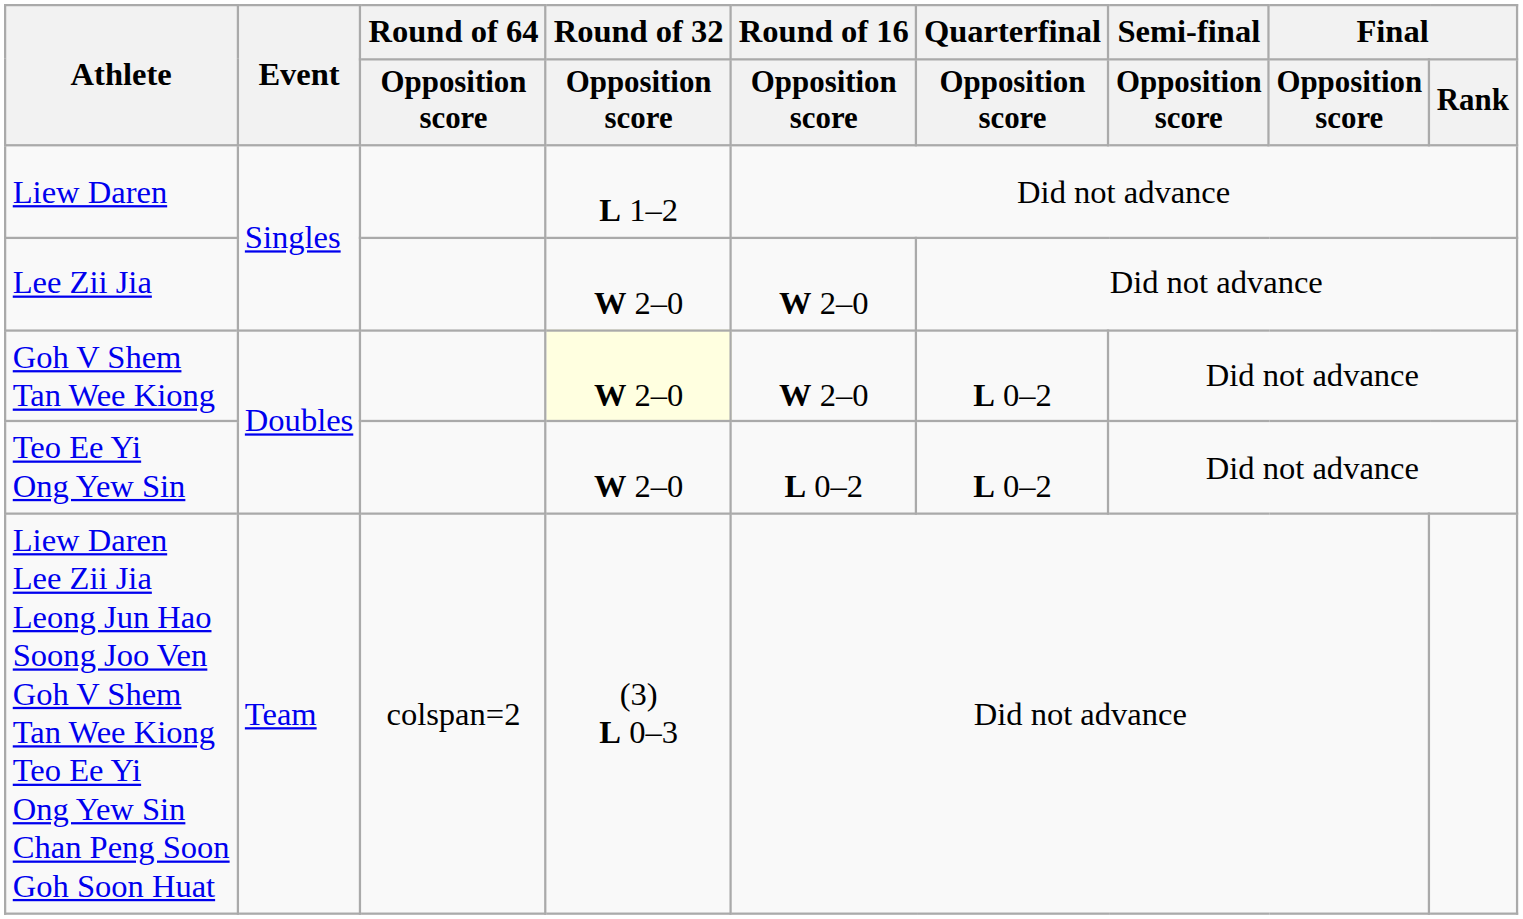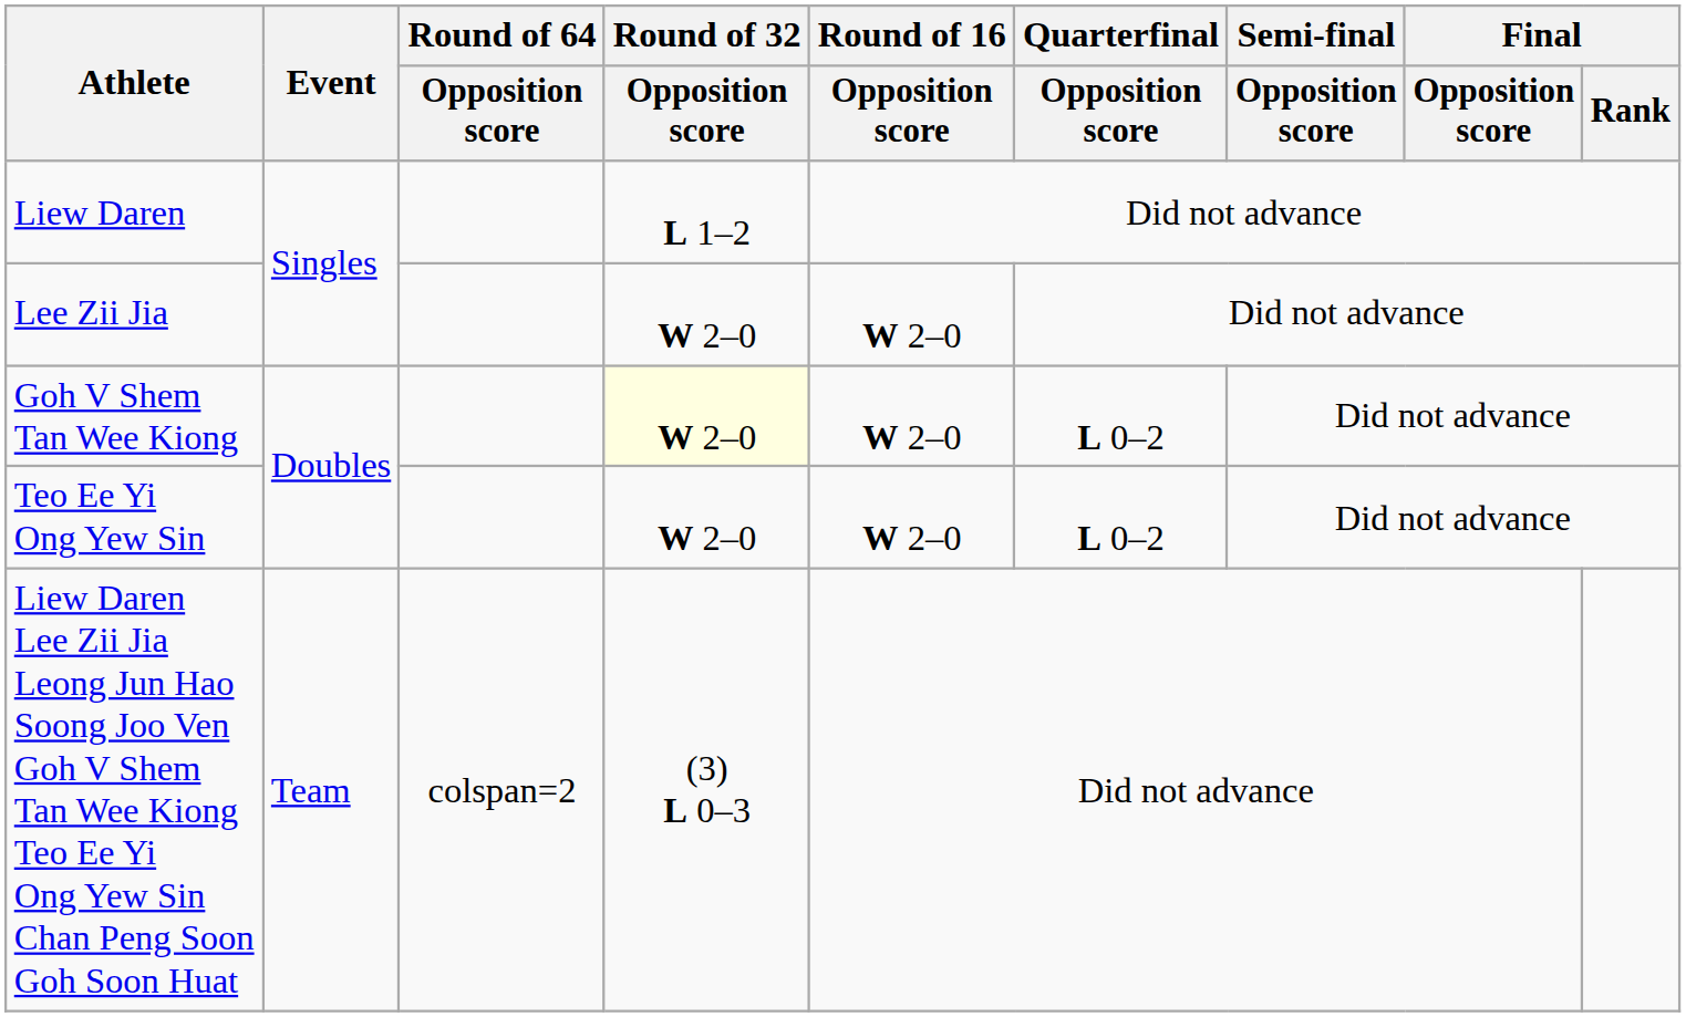Teo Ee Yi Ong Yew Sin | Round of 16 / Opposition score: L 0–2 -> W 2–0
